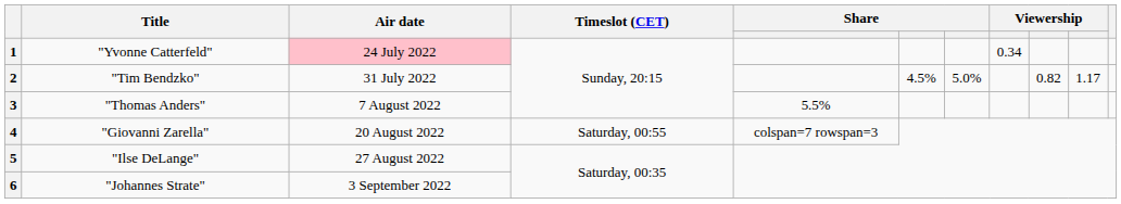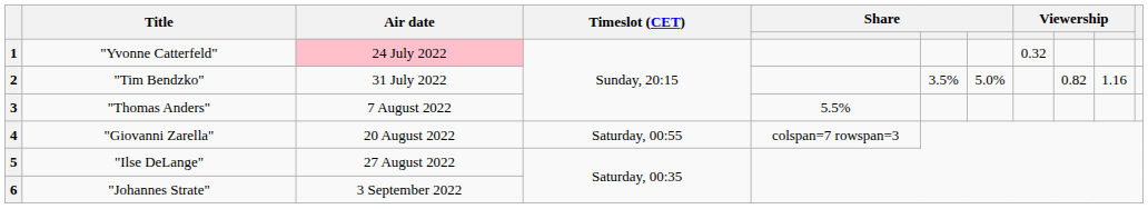1 | column 8: 0.34 -> 0.32
2 | column 6: 4.5% -> 3.5%
2 | column 10: 1.17 -> 1.16
